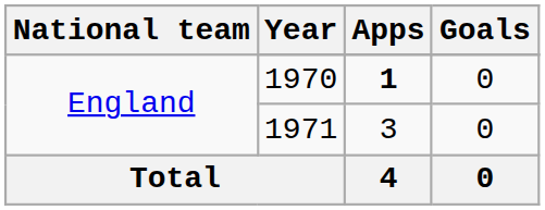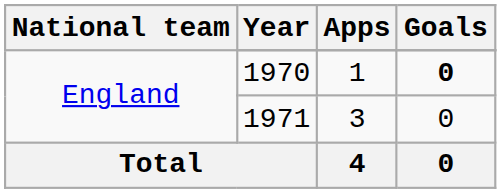1970 | Apps: bold -> normal
1970 | Goals: normal -> bold
